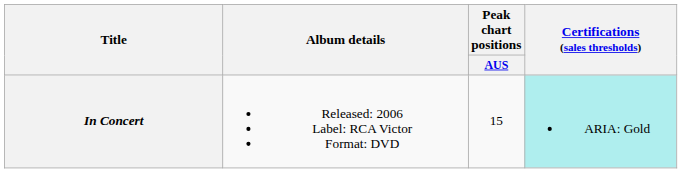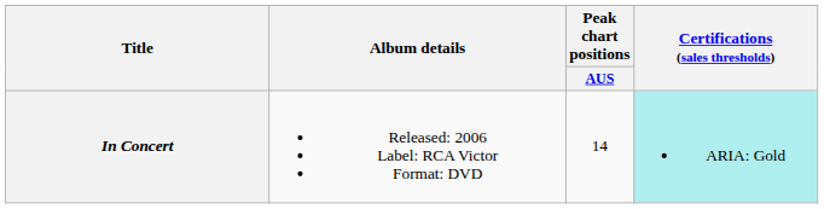In Concert | Peak chart positions / AUS: 15 -> 14
